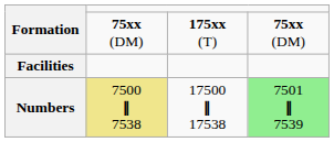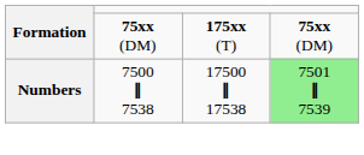- row: Facilities
Numbers | column 2: khaki background -> no background
